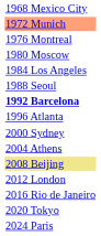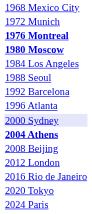1972 Munich | column 1: lightsalmon background -> no background
1976 Montreal | column 1: normal -> bold
1980 Moscow | column 1: normal -> bold
1992 Barcelona | column 1: bold -> normal
2000 Sydney | column 1: no background -> lavender background
2004 Athens | column 1: normal -> bold
2008 Beijing | column 1: khaki background -> no background
